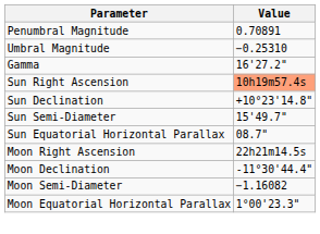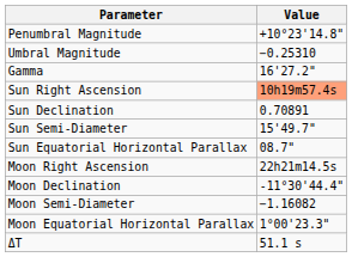Penumbral Magnitude | Value: 0.70891 -> +10°23'14.8"
Sun Declination | Value: +10°23'14.8" -> 0.70891
+ row: ΔT | 51.1 s
